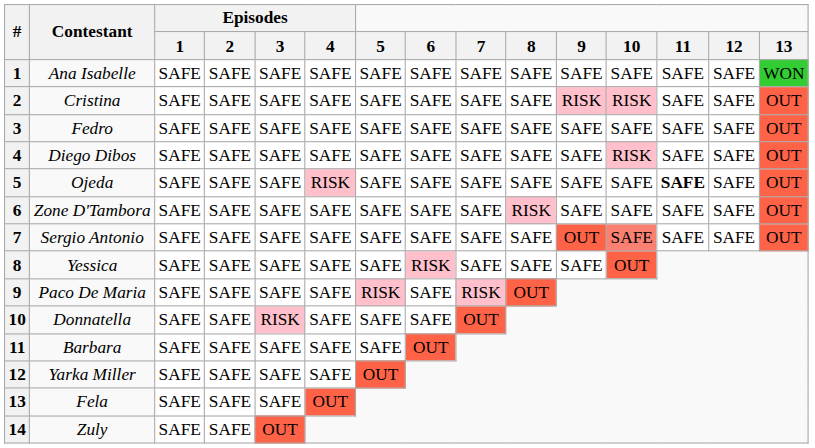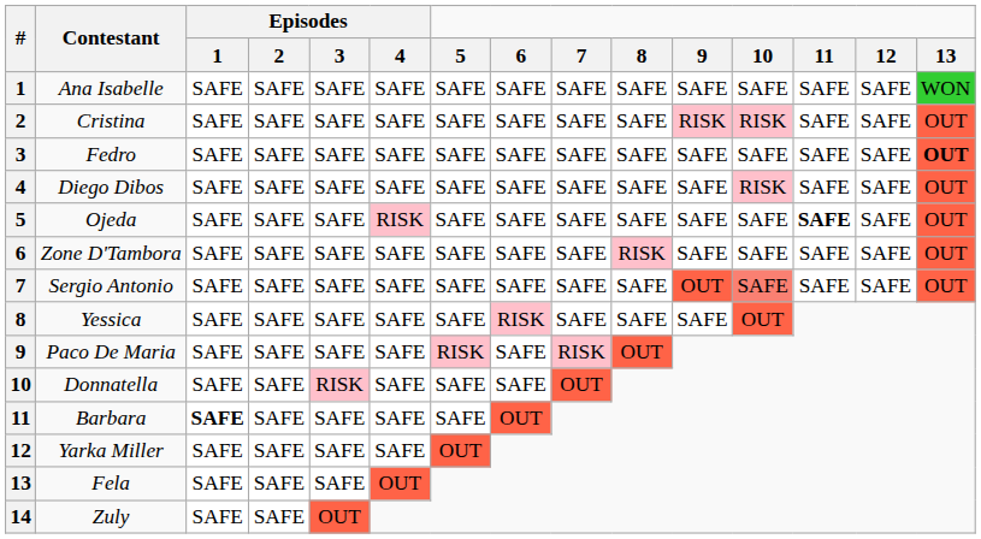Fedro | 13: normal -> bold
Barbara | Episodes / 1: normal -> bold
